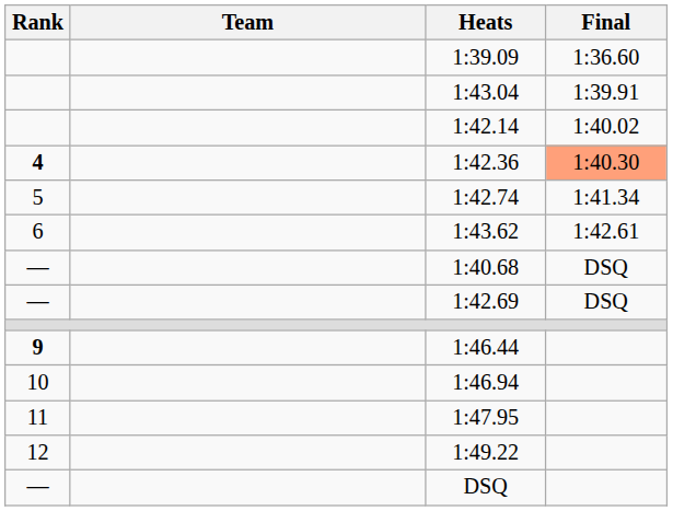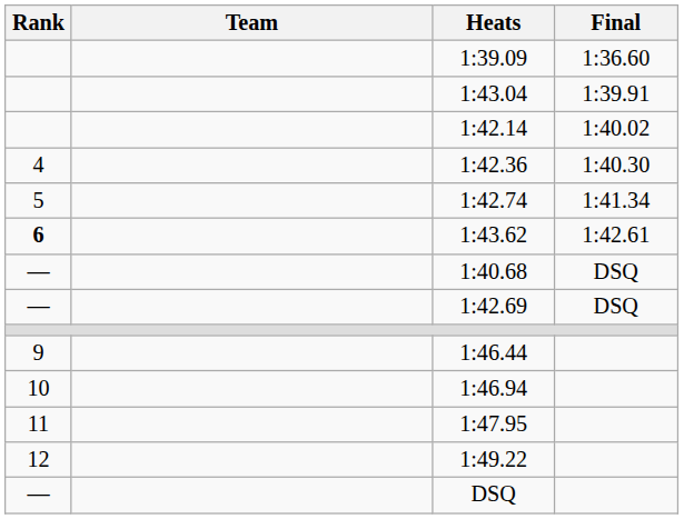1:42.36 | Rank: bold -> normal
1:42.36 | Final: lightsalmon background -> no background
1:43.62 | Rank: normal -> bold
1:46.44 | Rank: bold -> normal
